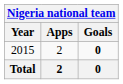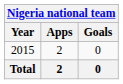2015 | Goals: bold -> normal
